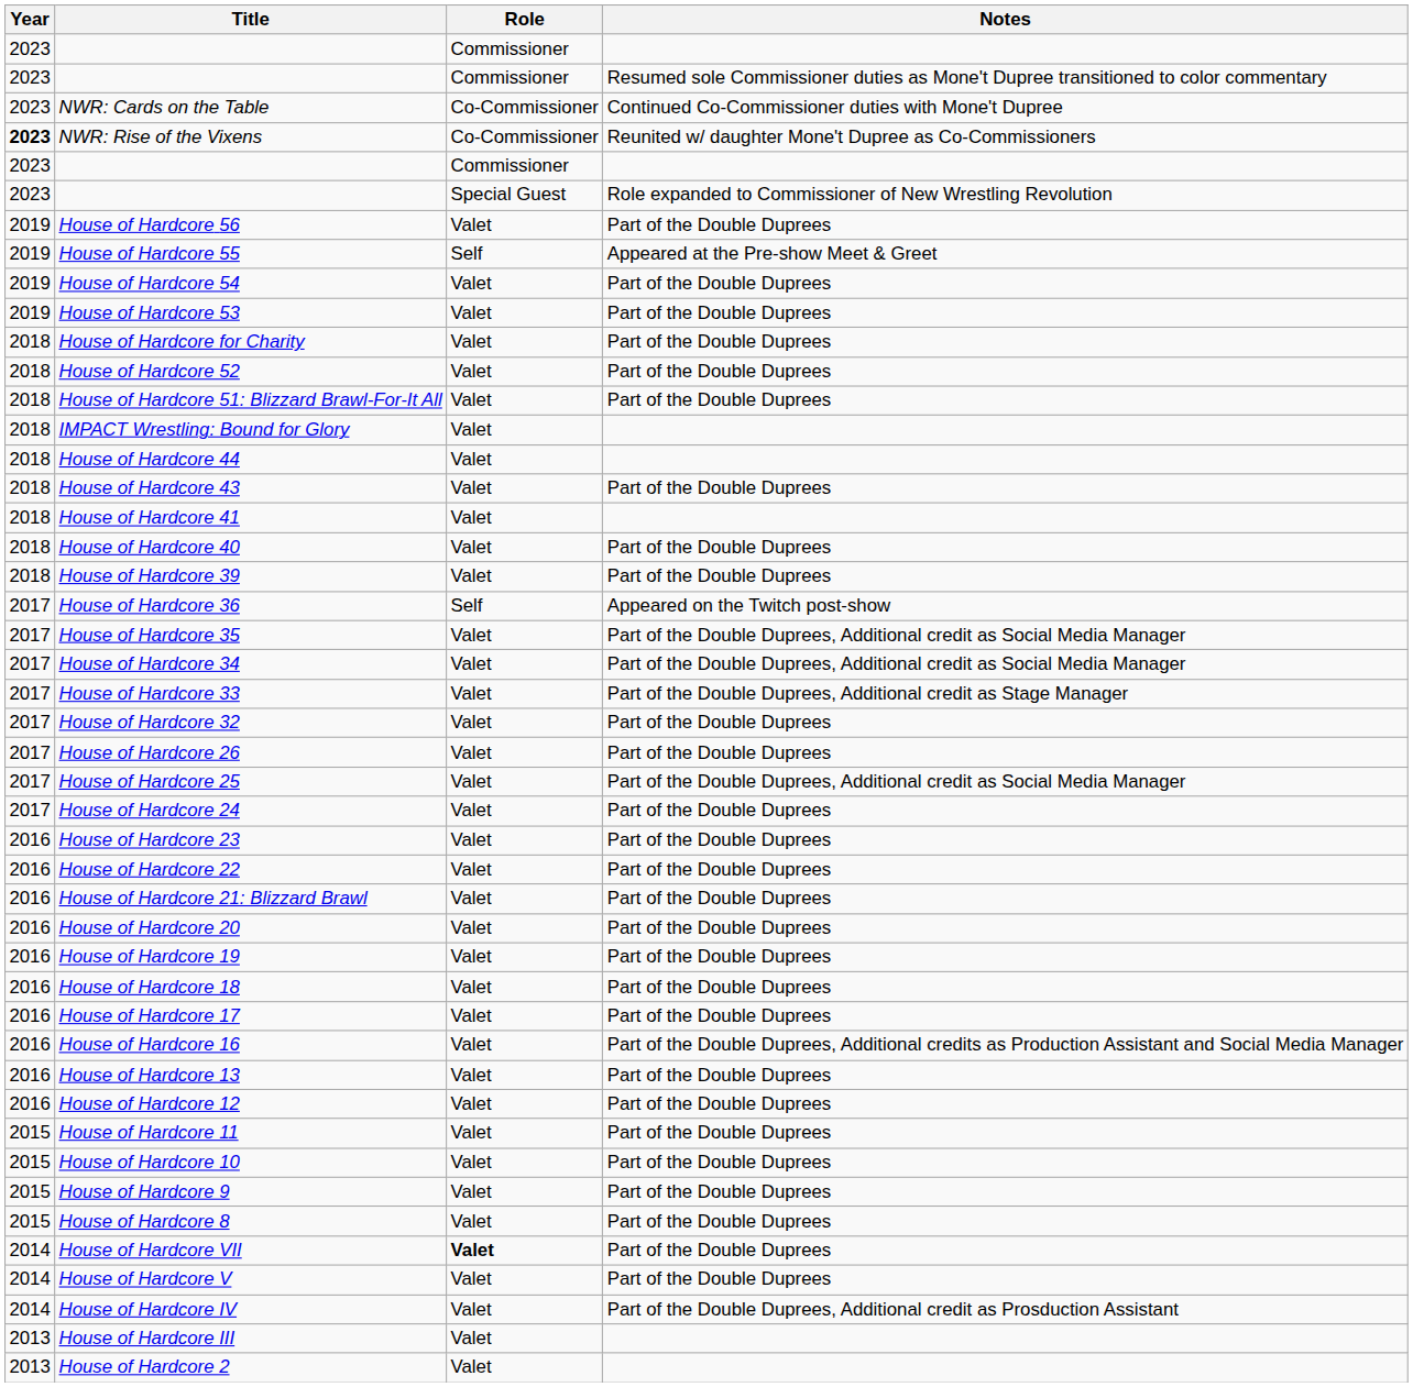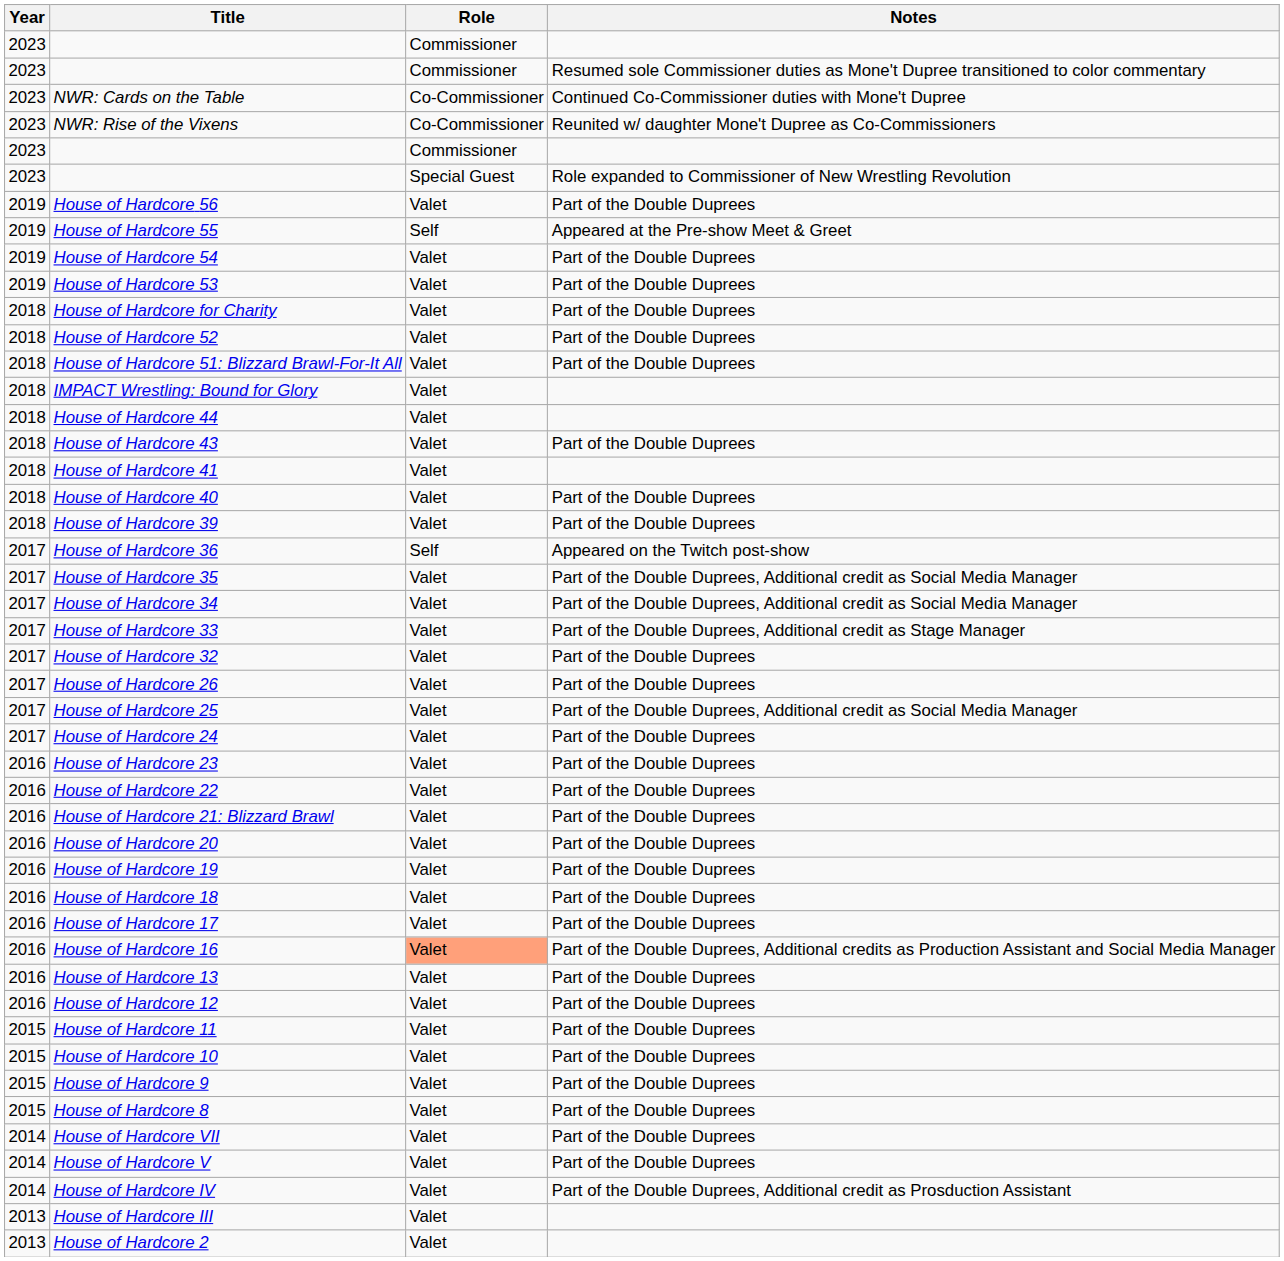NWR: Rise of the Vixens | Year: bold -> normal
House of Hardcore 16 | Role: no background -> lightsalmon background
House of Hardcore VII | Role: bold -> normal
